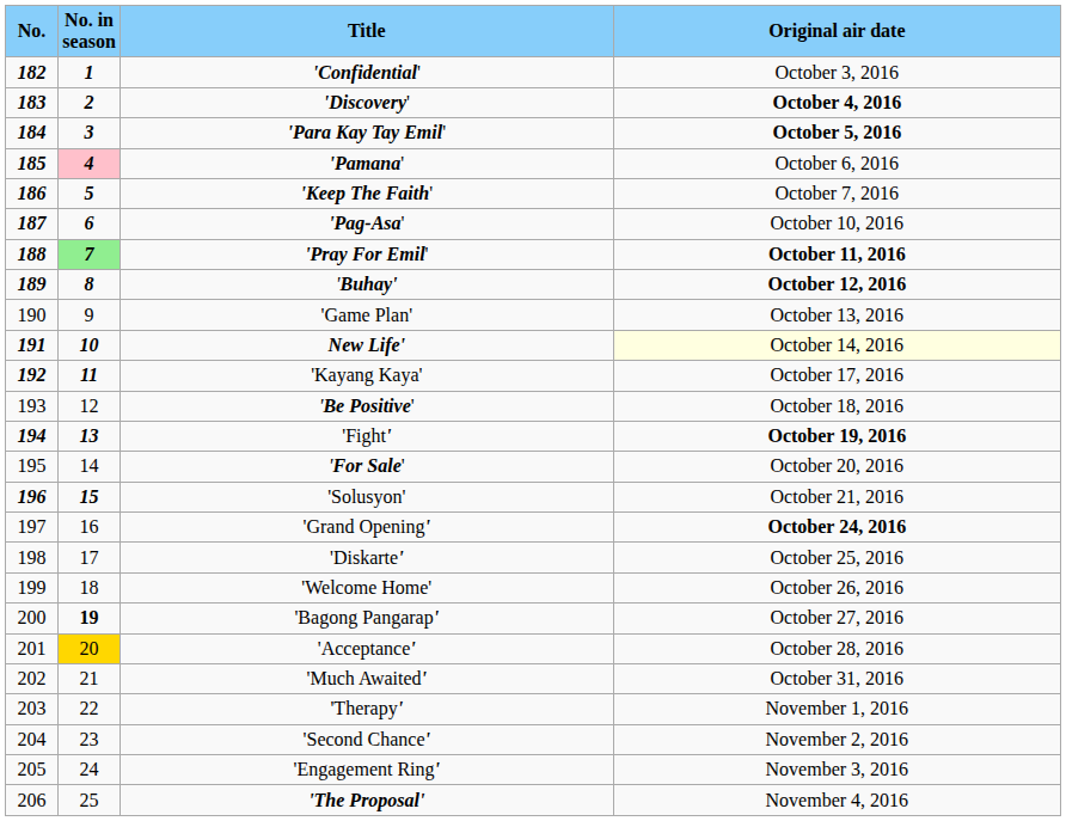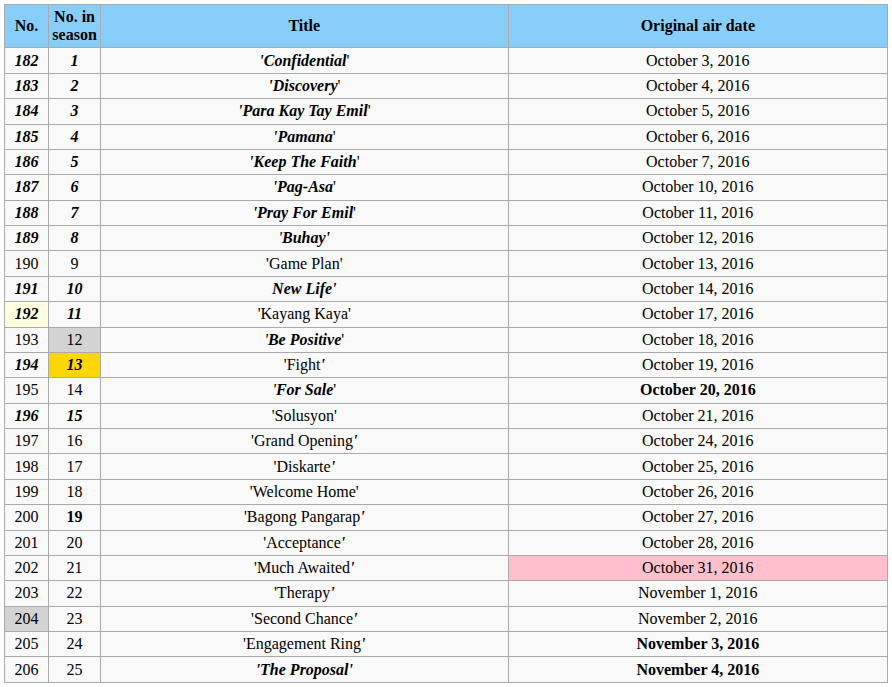'Discovery' | Original air date: bold -> normal
'Para Kay Tay Emil' | Original air date: bold -> normal
'Pamana' | No. in season: pink background -> no background
'Pray For Emil' | No. in season: lightgreen background -> no background
'Pray For Emil' | Original air date: bold -> normal
'Buhay' | Original air date: bold -> normal
New Life' | Original air date: lightyellow background -> no background
'Kayang Kaya' | No.: no background -> lightyellow background
'Be Positive' | No. in season: no background -> lightgrey background
'Fight' | No. in season: no background -> gold background
'Fight' | Original air date: bold -> normal
'For Sale' | Original air date: normal -> bold
'Grand Opening' | Original air date: bold -> normal
'Acceptance' | No. in season: gold background -> no background
'Much Awaited' | Original air date: no background -> pink background
'Second Chance' | No.: no background -> lightgrey background
'Engagement Ring' | Original air date: normal -> bold
'The Proposal' | Original air date: normal -> bold
